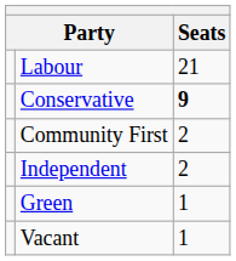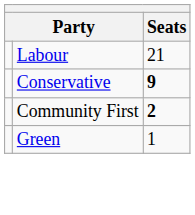Community First | Seats: normal -> bold
- row: Independent | 2
- row: Vacant | 1
